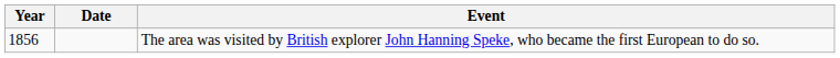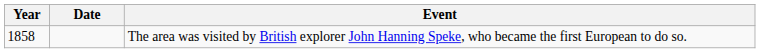row 2 | Year: 1856 -> 1858
